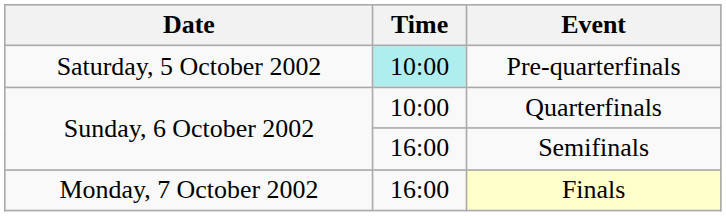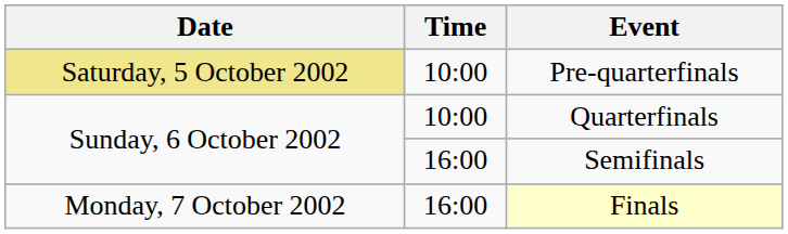Pre-quarterfinals | Date: no background -> khaki background
Pre-quarterfinals | Time: paleturquoise background -> no background
